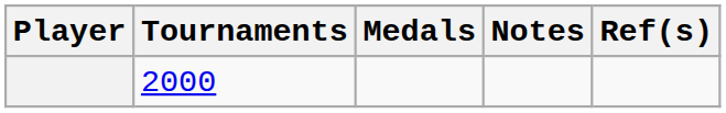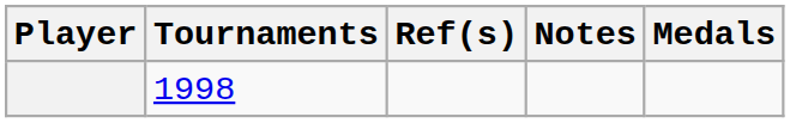columns swapped: Medals <-> Ref(s)
row 2 | Tournaments: 2000 -> 1998
